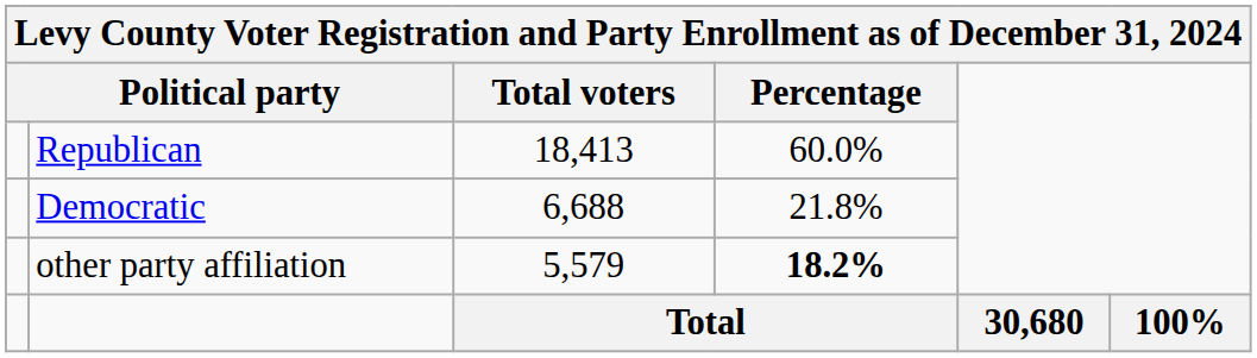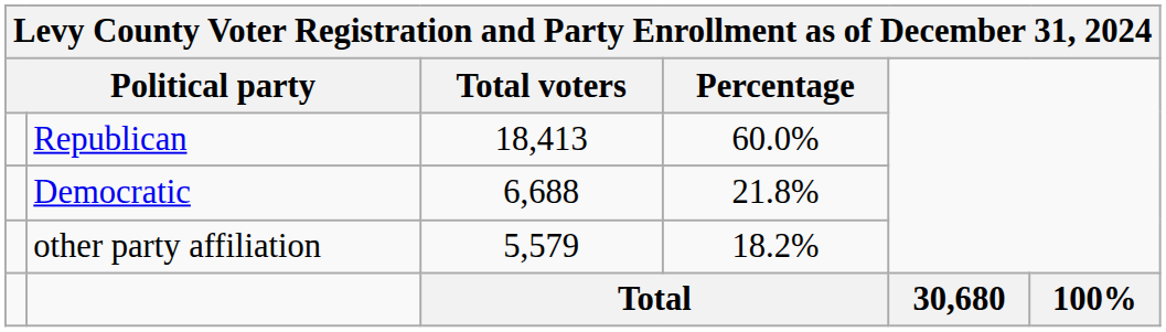other party affiliation | Percentage: bold -> normal
